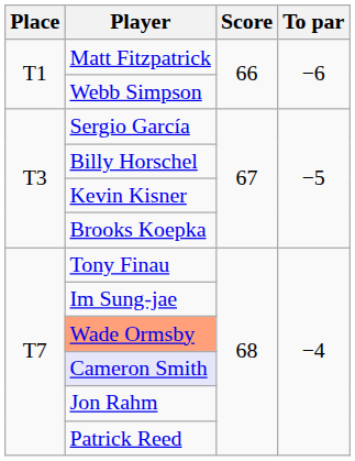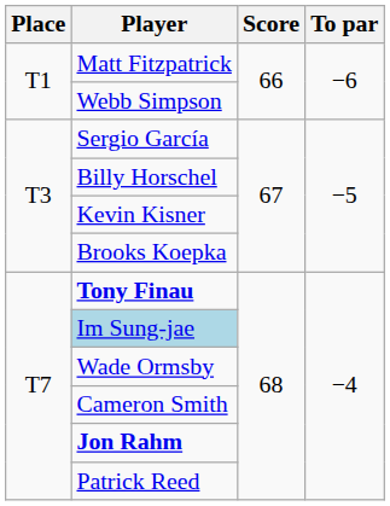Tony Finau | Player: normal -> bold
Im Sung-jae | Player: no background -> lightblue background
Wade Ormsby | Player: lightsalmon background -> no background
Cameron Smith | Player: lavender background -> no background
Jon Rahm | Player: normal -> bold
